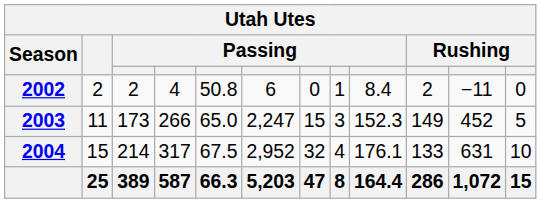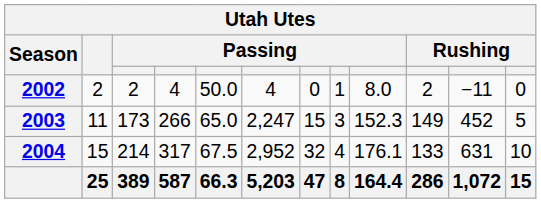2002 | column 5: 50.8 -> 50.0
2002 | column 6: 6 -> 4
2002 | column 9: 8.4 -> 8.0
